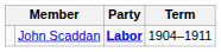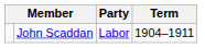John Scaddan | Party: bold -> normal
